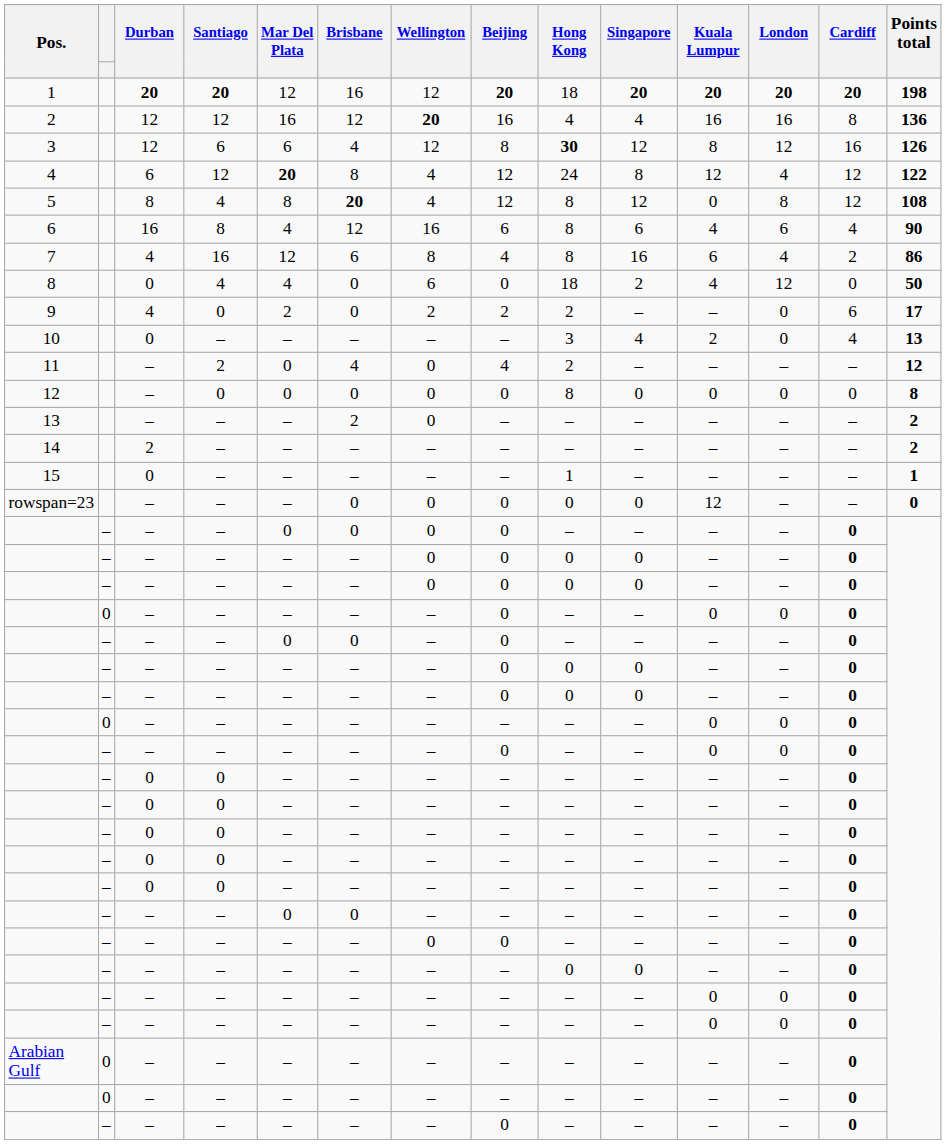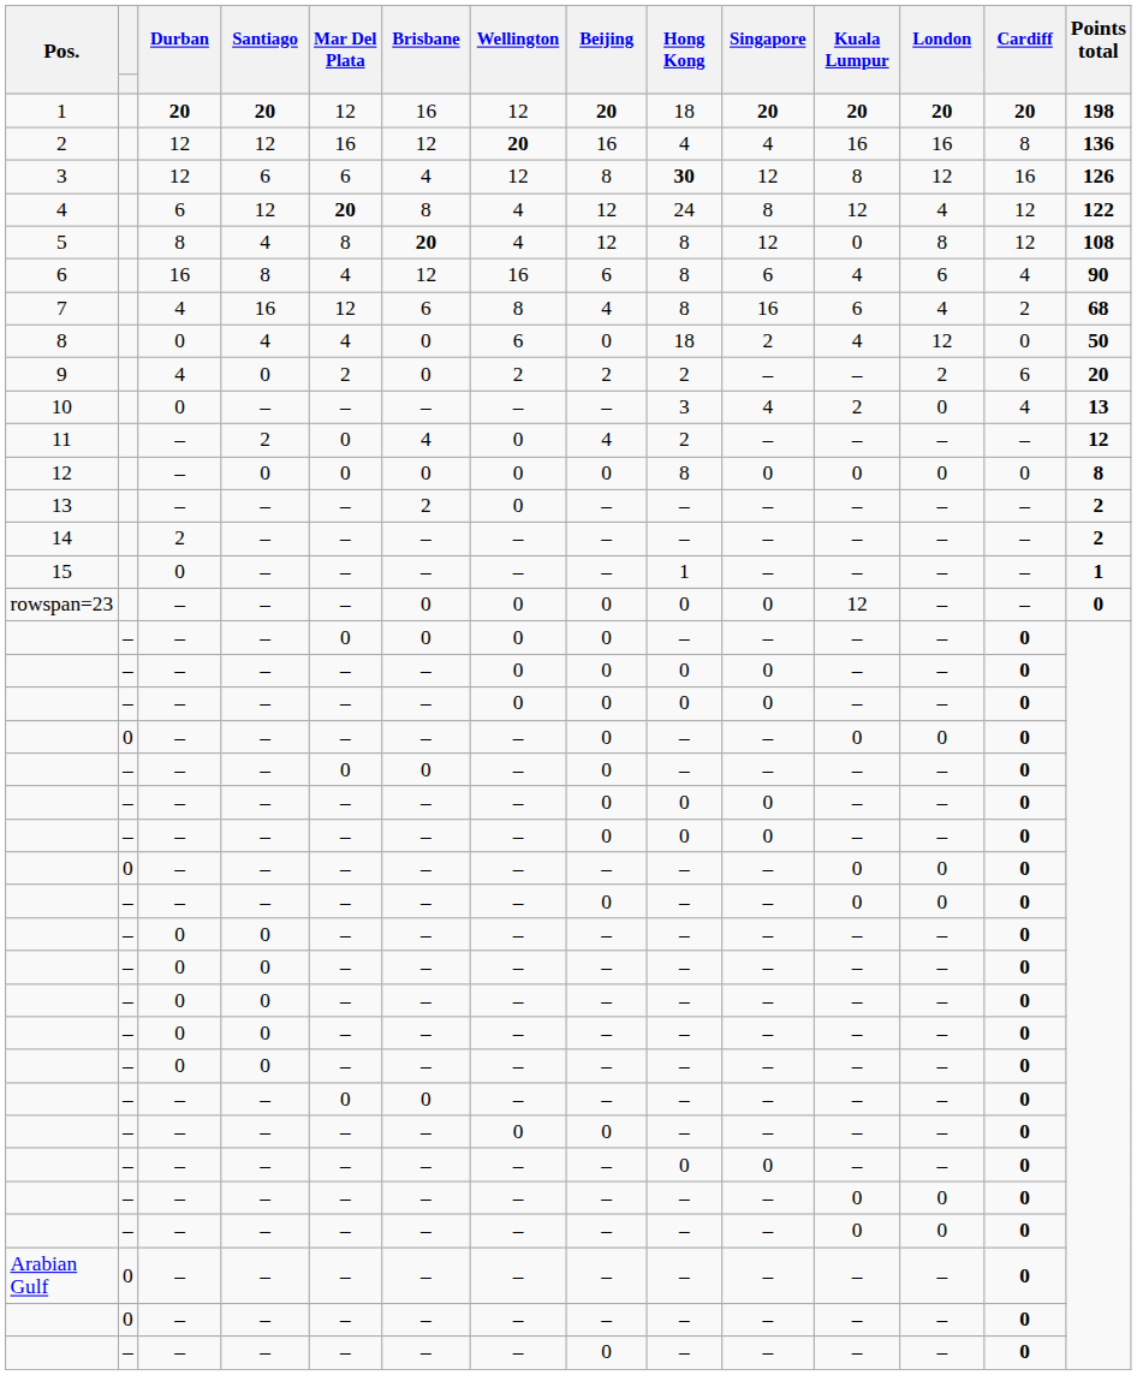7 | Points total: 86 -> 68
9 | London: 0 -> 2
9 | Points total: 17 -> 20
